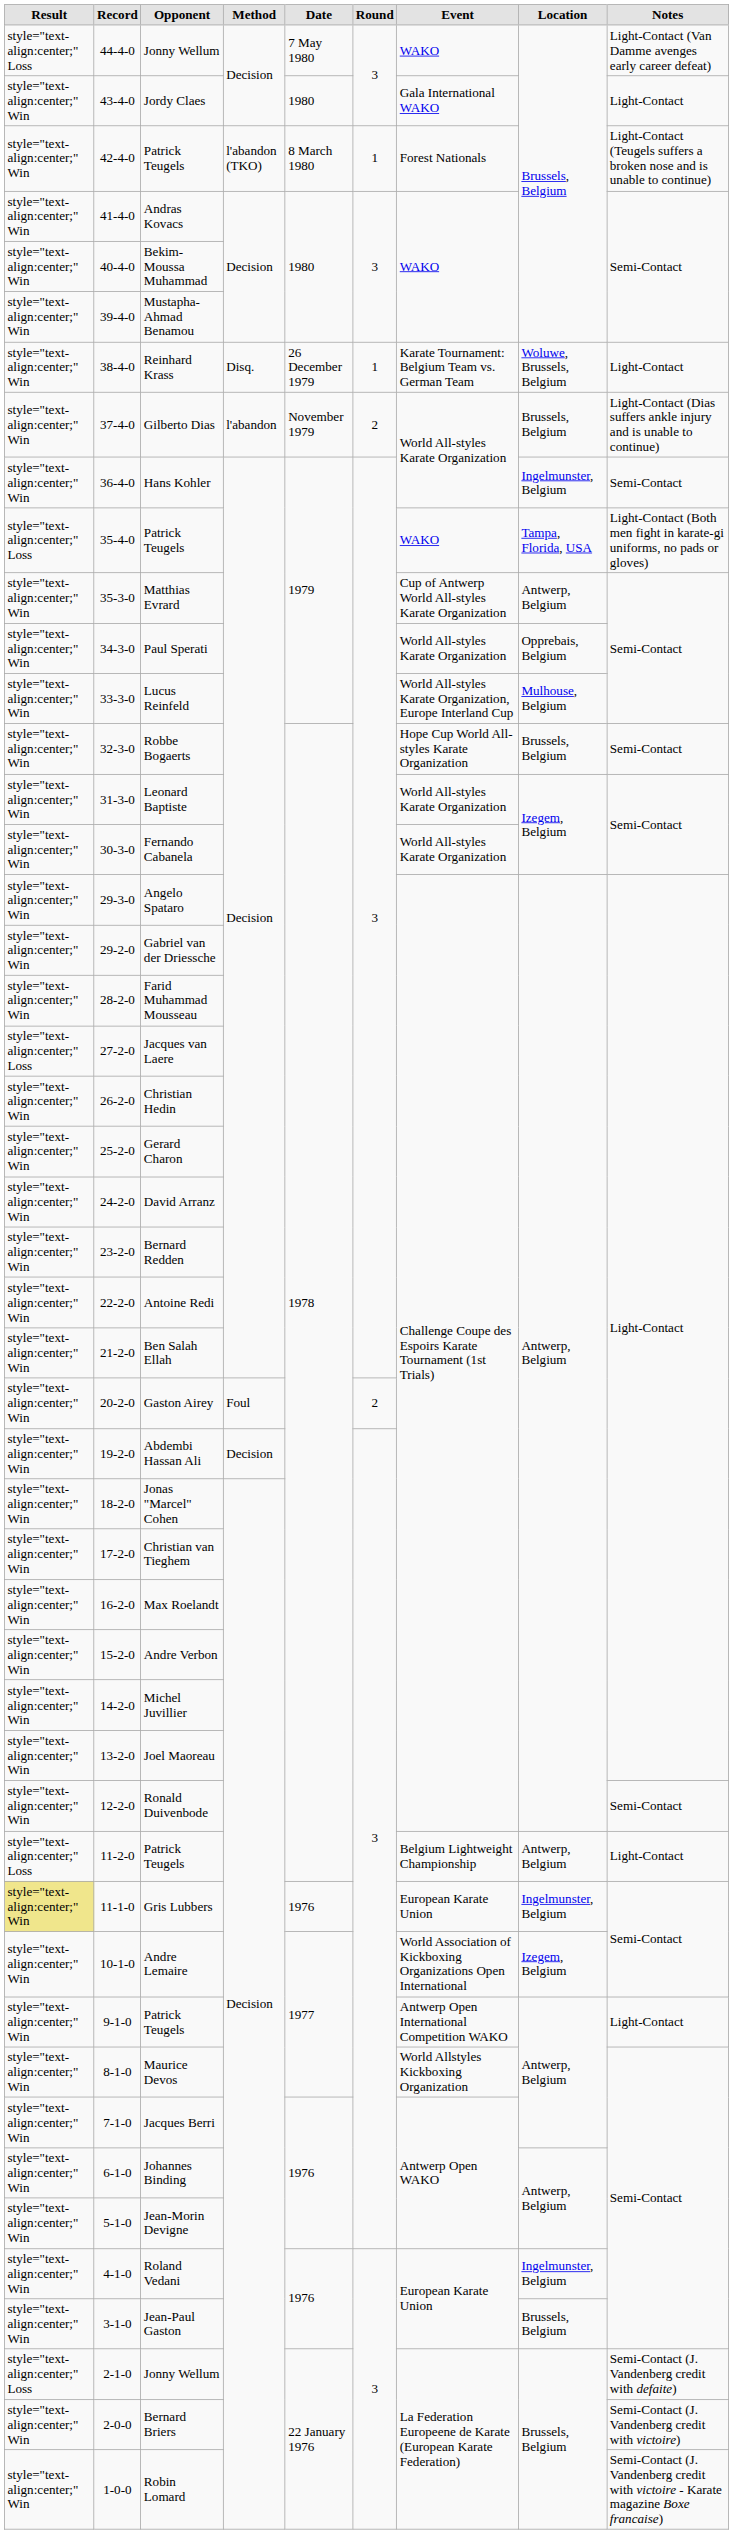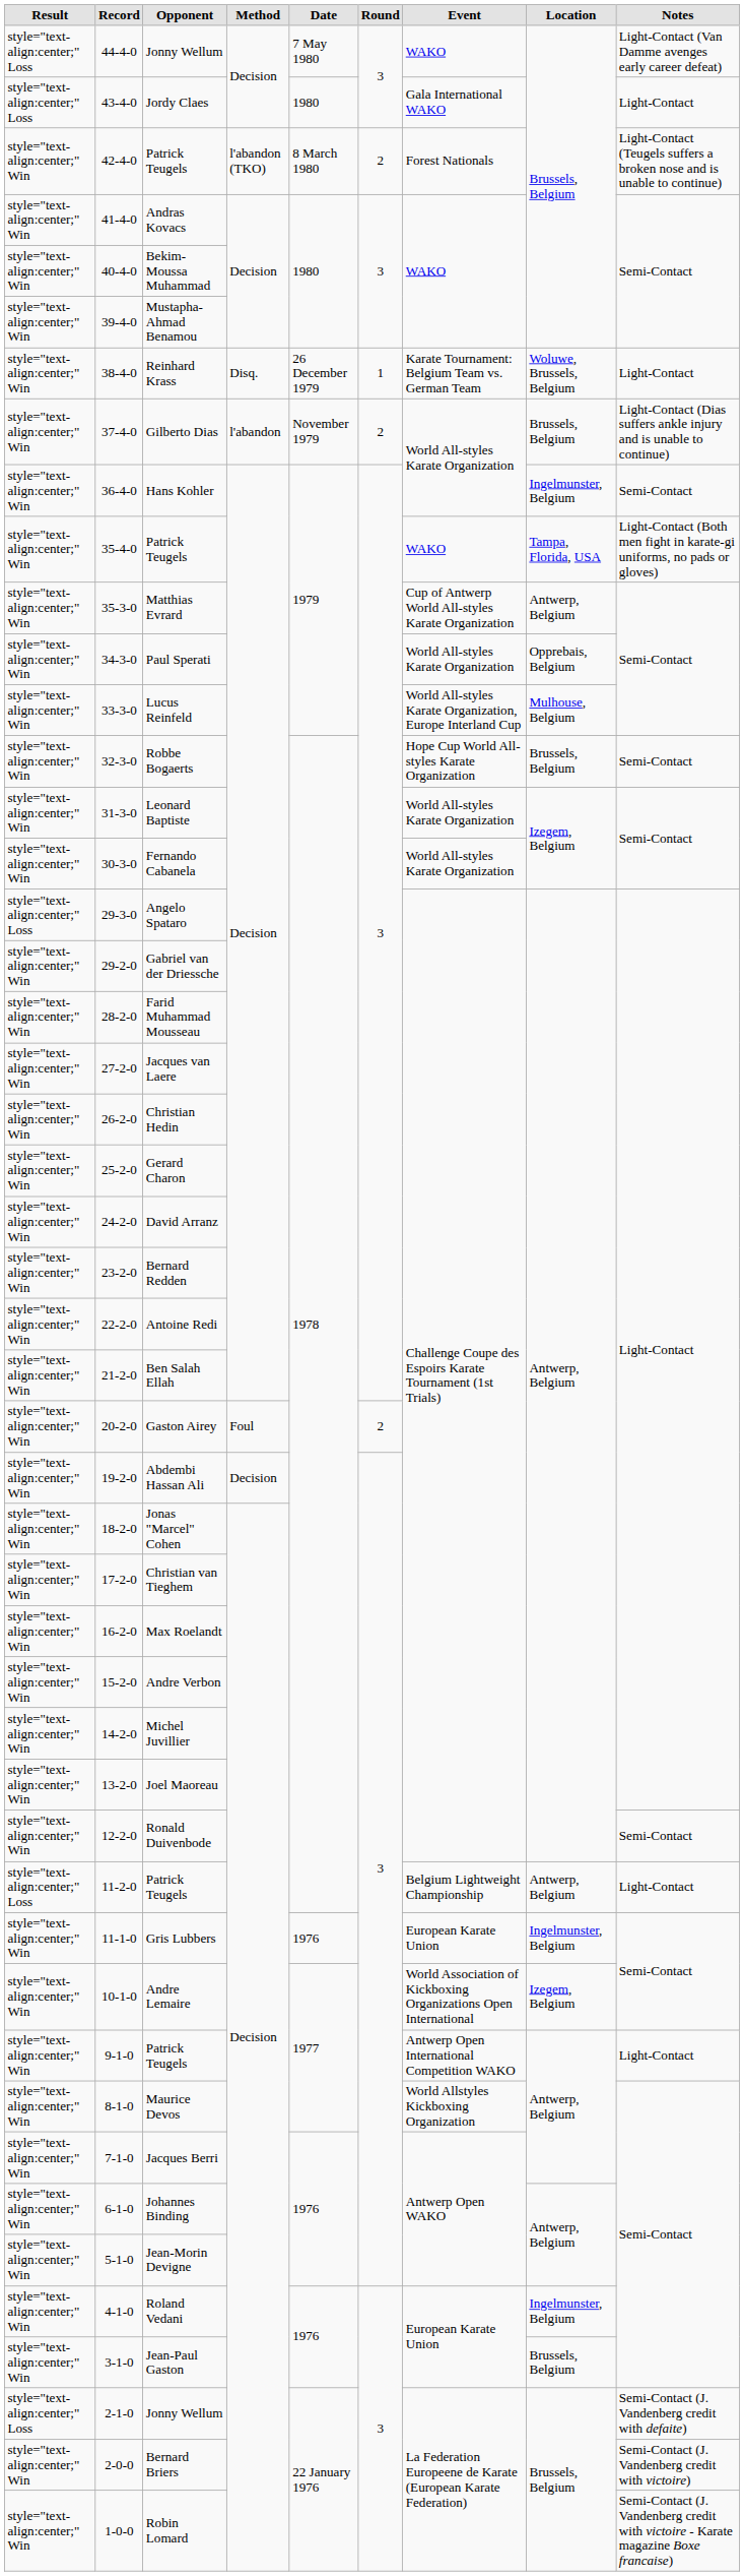Jordy Claes | Result: style="text-align:center;" Win -> style="text-align:center;" Loss
42-4-0 / Patrick Teugels | Round: 1 -> 2
35-4-0 / Patrick Teugels | Result: style="text-align:center;" Loss -> style="text-align:center;" Win
Angelo Spataro | Result: style="text-align:center;" Win -> style="text-align:center;" Loss
Jacques van Laere | Result: style="text-align:center;" Loss -> style="text-align:center;" Win
Gris Lubbers | Result: khaki background -> no background
